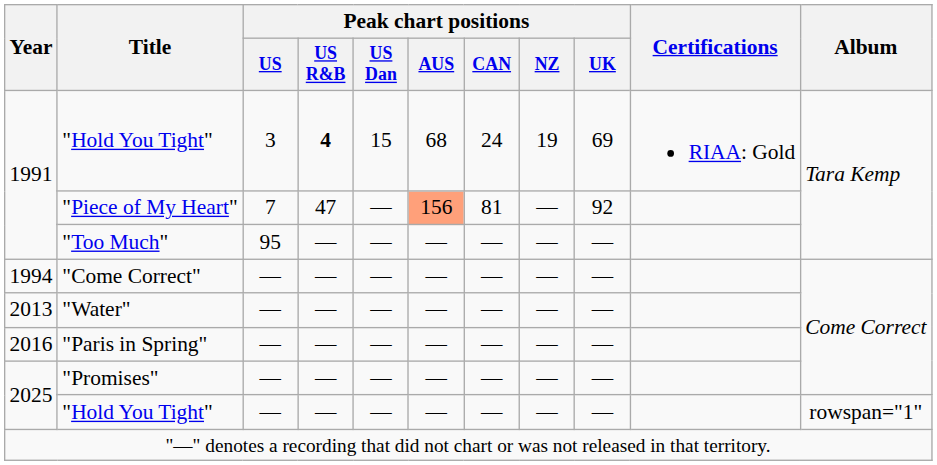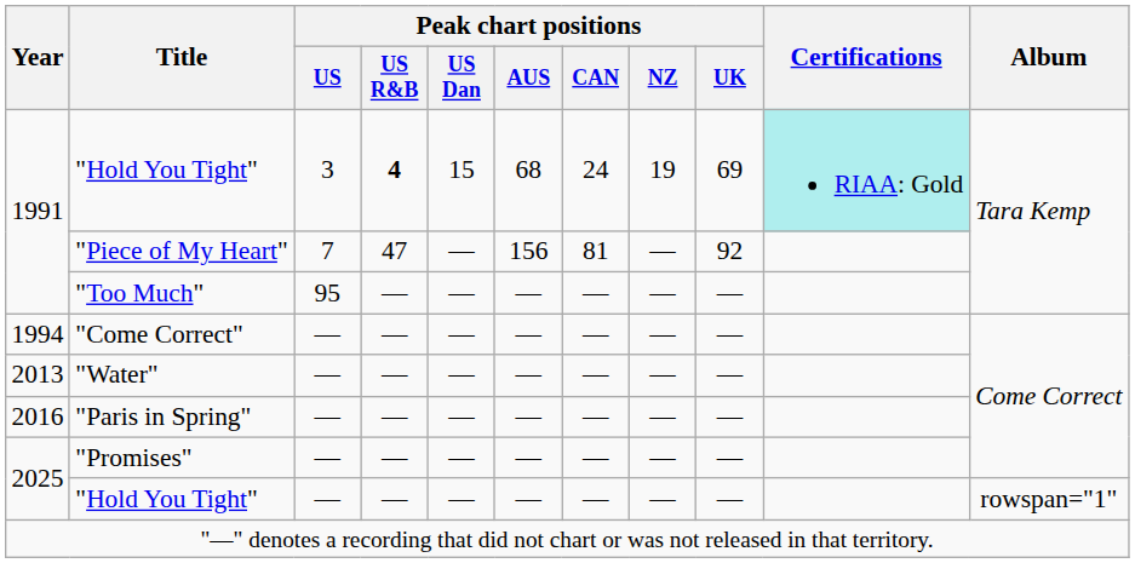1991 / "Hold You Tight" | Certifications: no background -> paleturquoise background
"Piece of My Heart" | Peak chart positions / AUS: lightsalmon background -> no background
